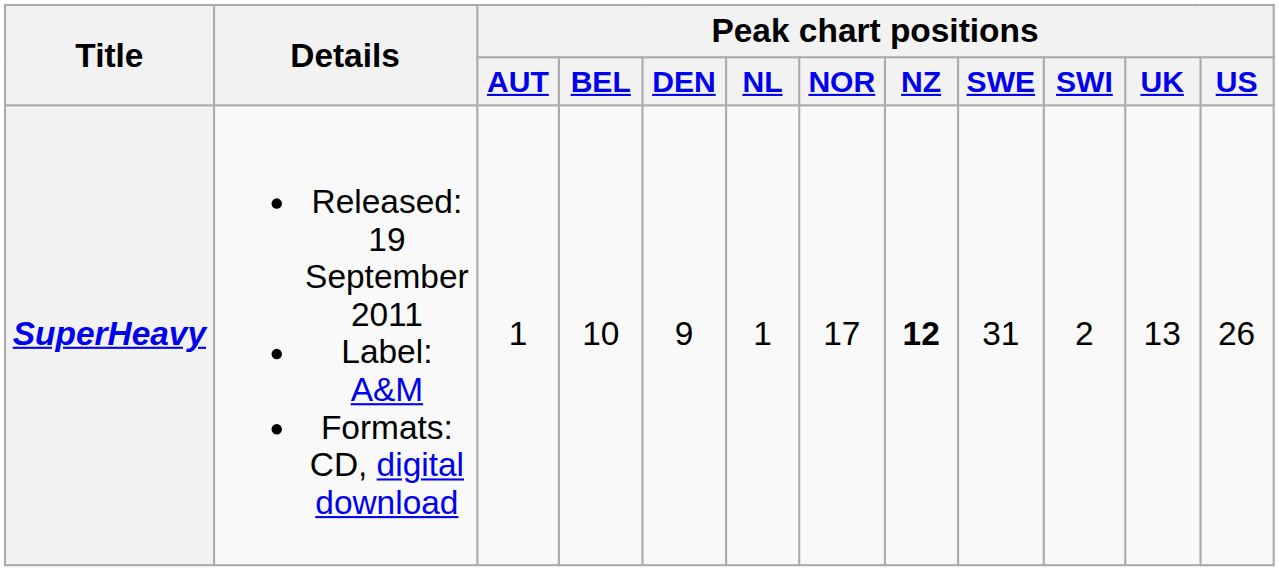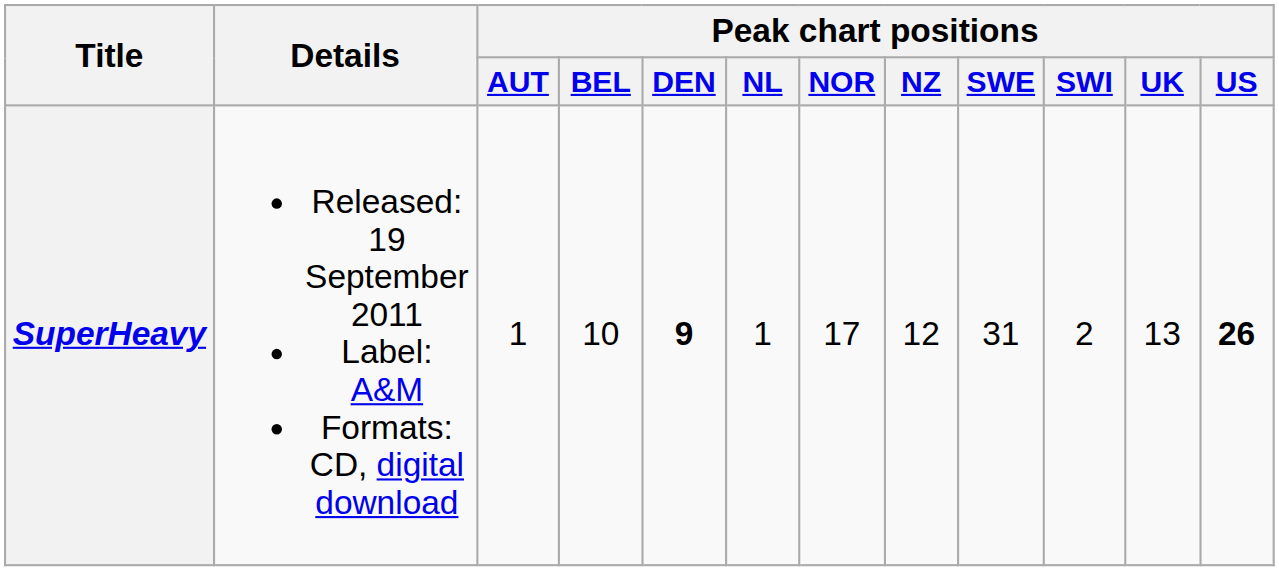SuperHeavy | Peak chart positions / DEN: normal -> bold
SuperHeavy | Peak chart positions / NZ: bold -> normal
SuperHeavy | Peak chart positions / US: normal -> bold
